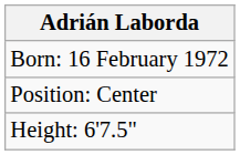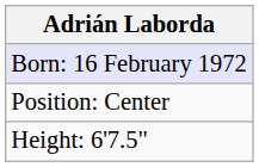row 2 | column 1: no background -> lavender background
